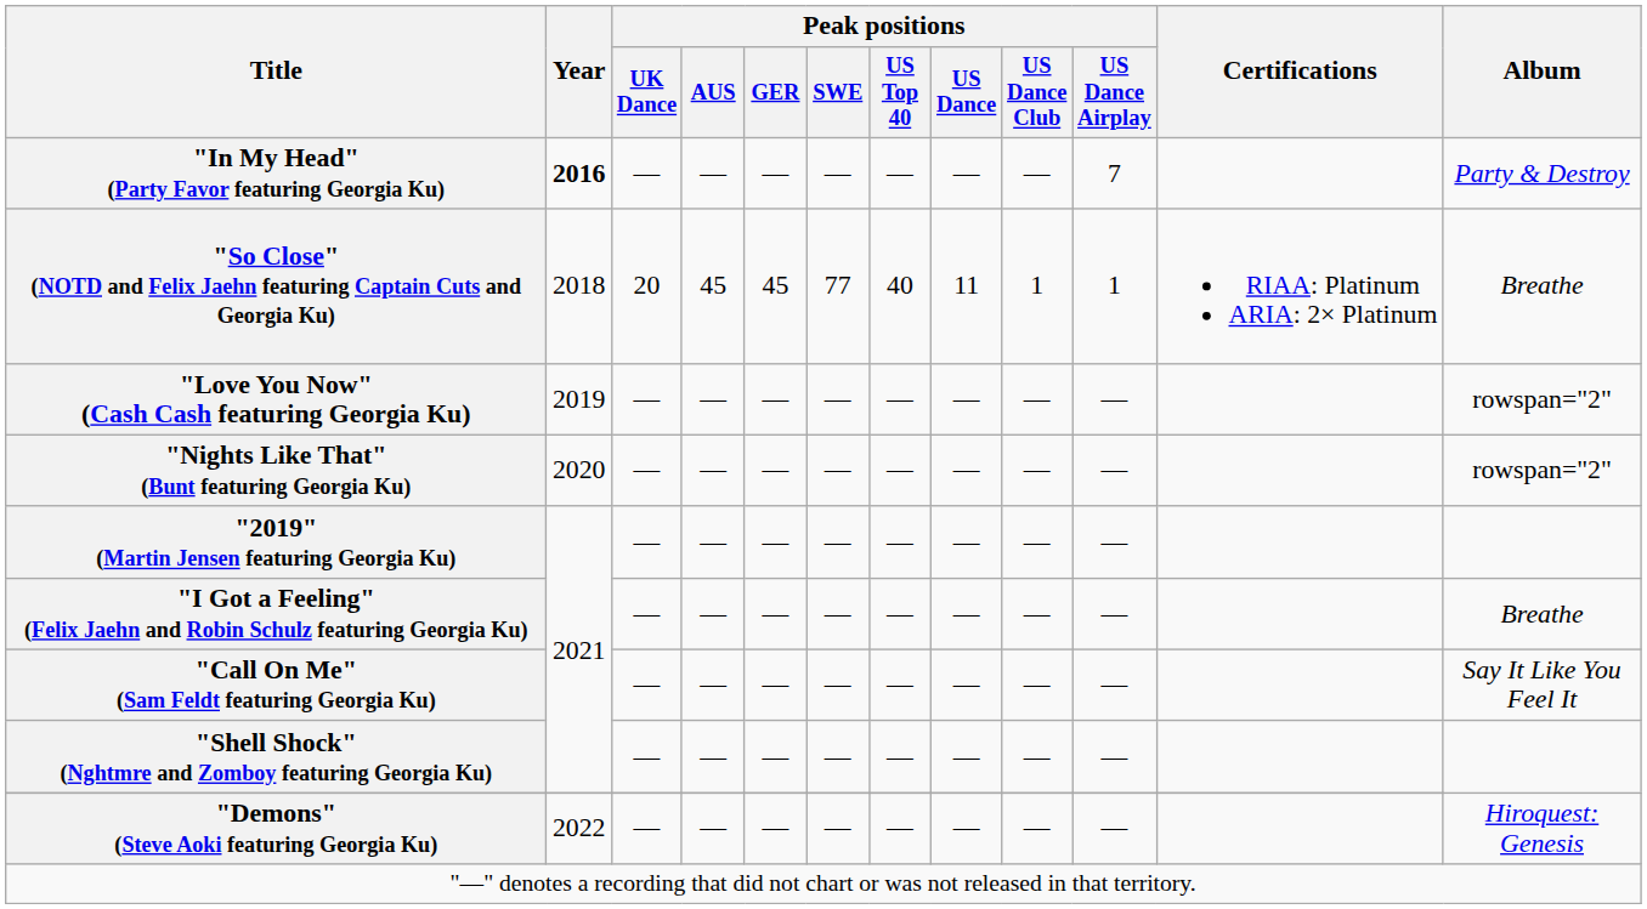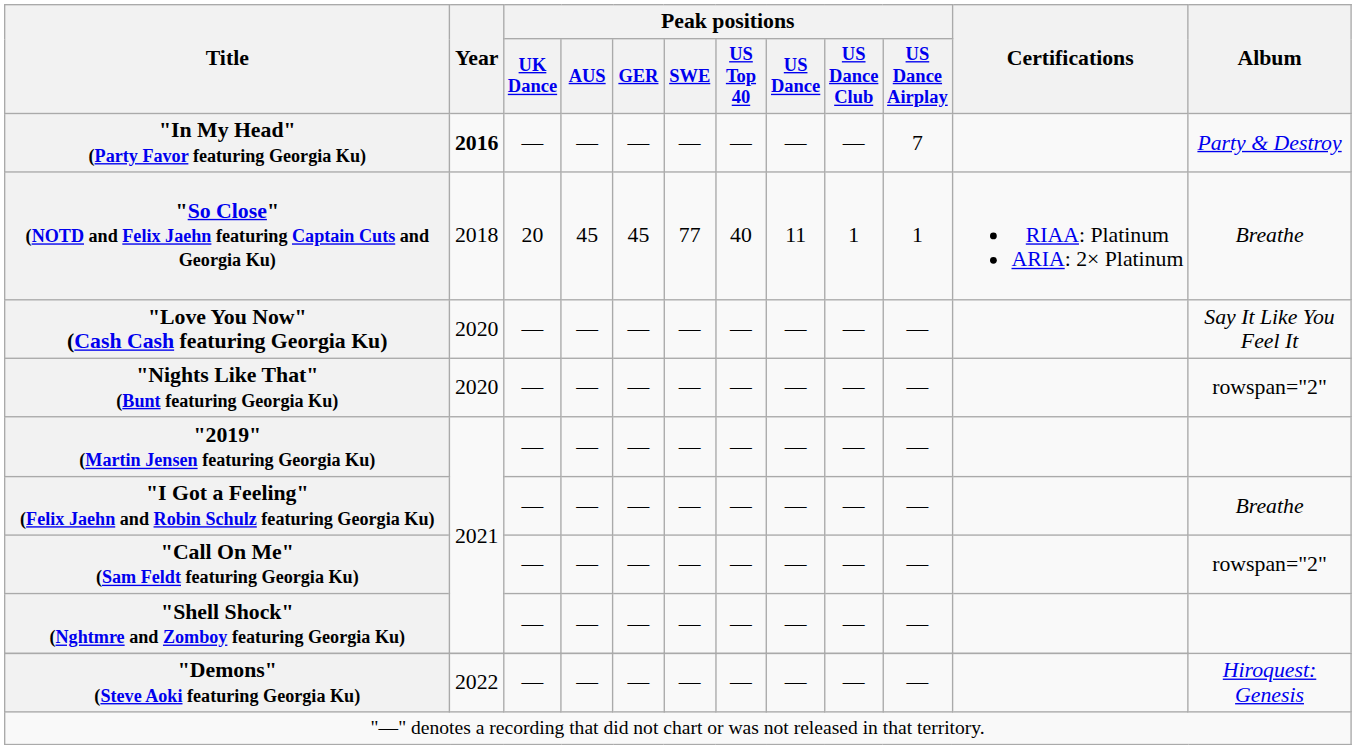"Love You Now" (Cash Cash featuring Georgia Ku) | Year: 2019 -> 2020
"Love You Now" (Cash Cash featuring Georgia Ku) | Album: rowspan="2" -> Say It Like You Feel It
"Call On Me" (Sam Feldt featuring Georgia Ku) | Album: Say It Like You Feel It -> rowspan="2"
